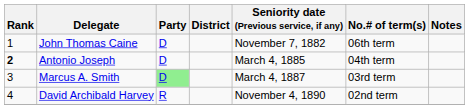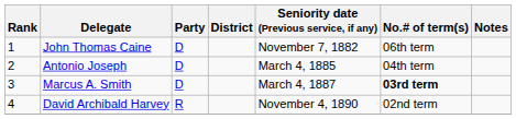Antonio Joseph | Rank: bold -> normal
Marcus A. Smith | Party: lightgreen background -> no background
Marcus A. Smith | No.# of term(s): normal -> bold
